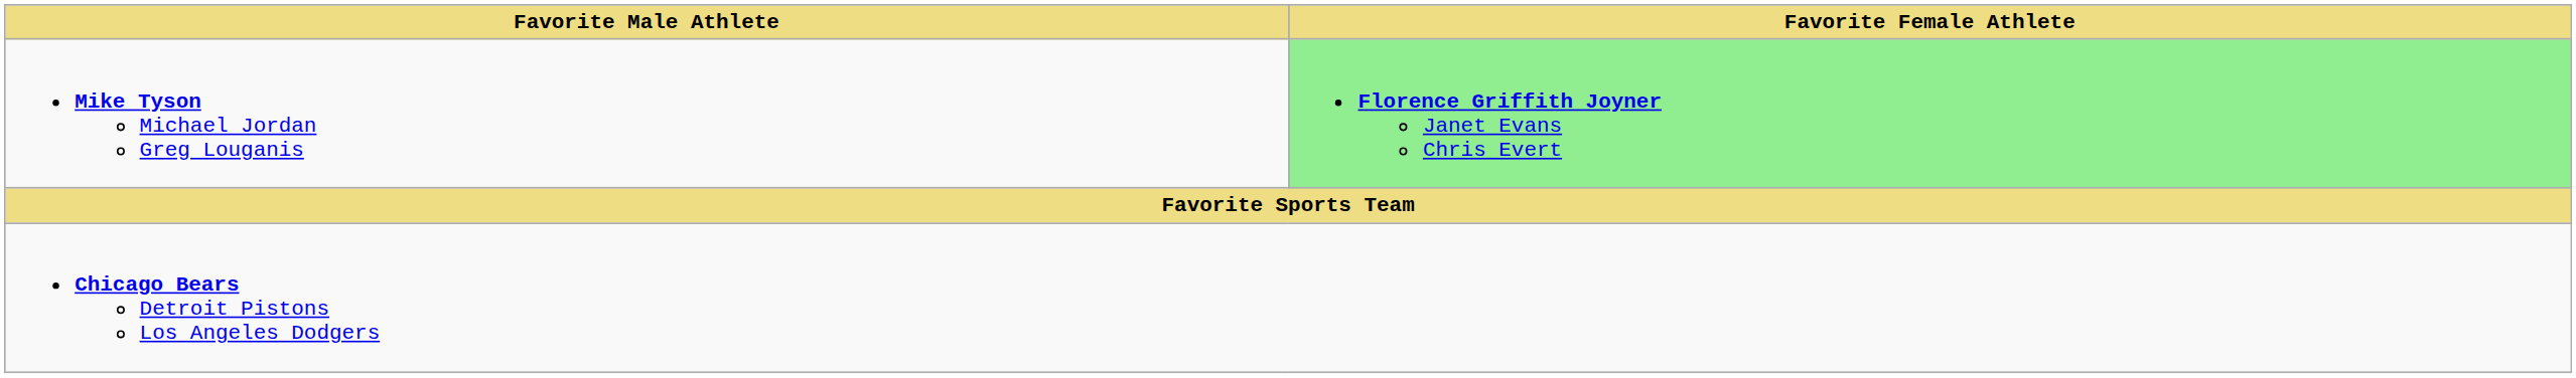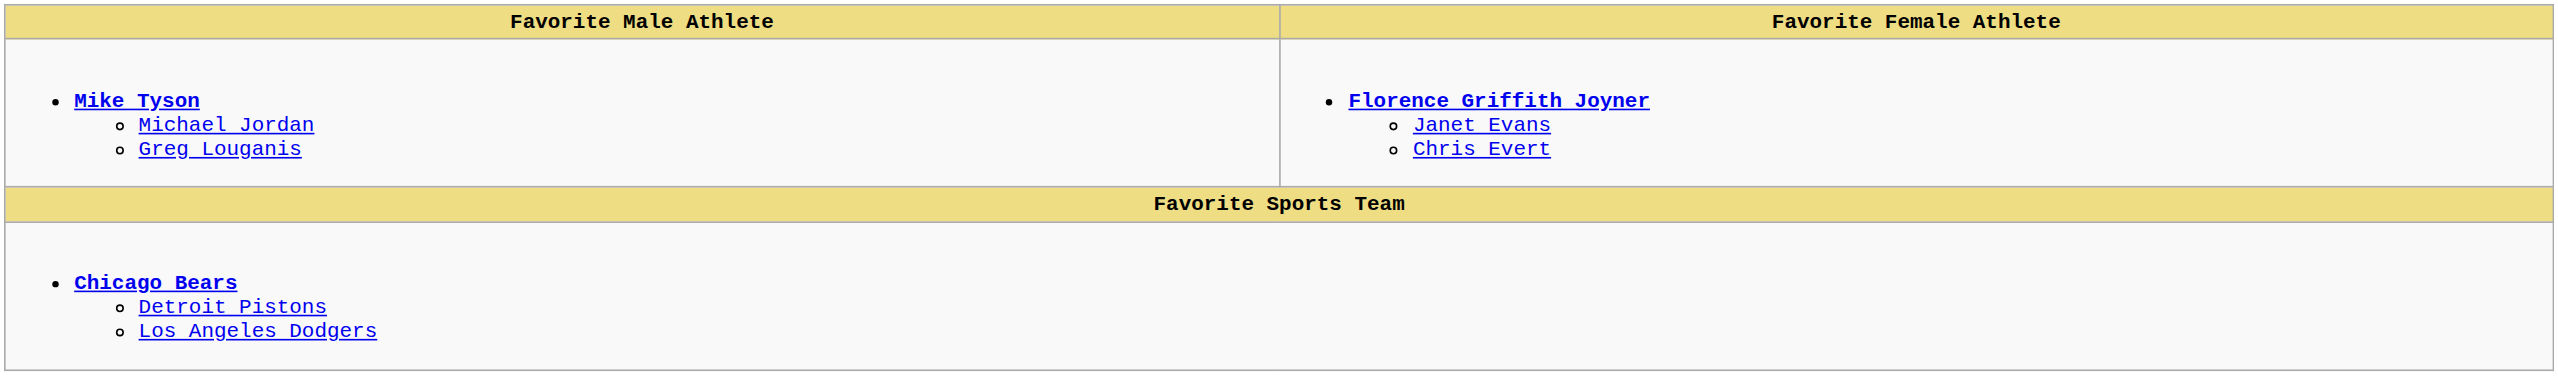Mike Tyson Michael Jordan Greg Louganis | Favorite Female Athlete: lightgreen background -> no background
